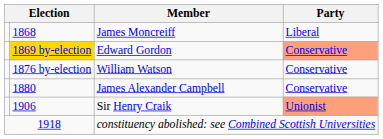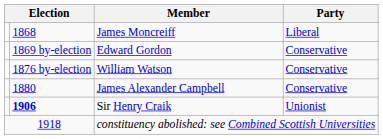Edward Gordon | column 2: gold background -> no background
Edward Gordon | Party: lightsalmon background -> no background
Sir Henry Craik | column 2: normal -> bold
Sir Henry Craik | Party: lightsalmon background -> no background
